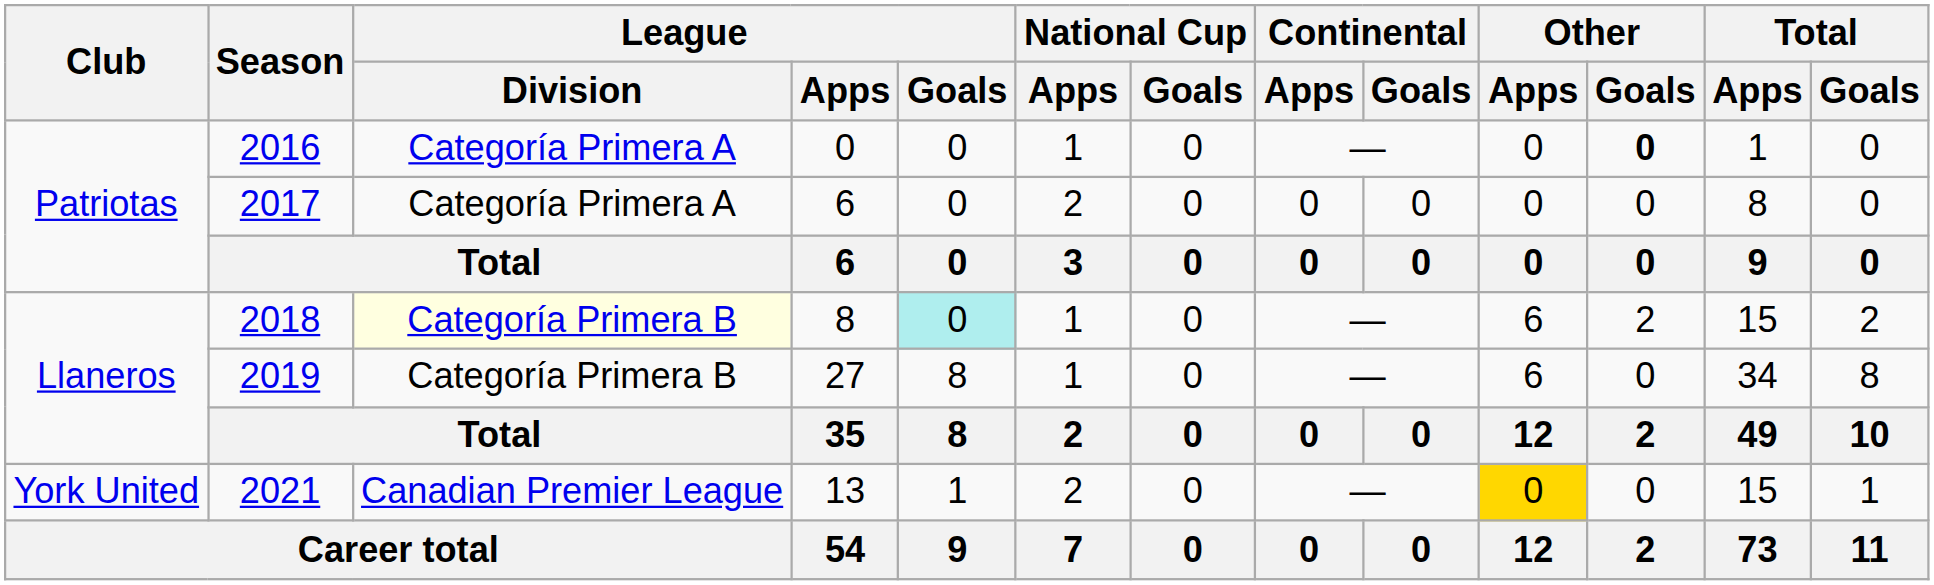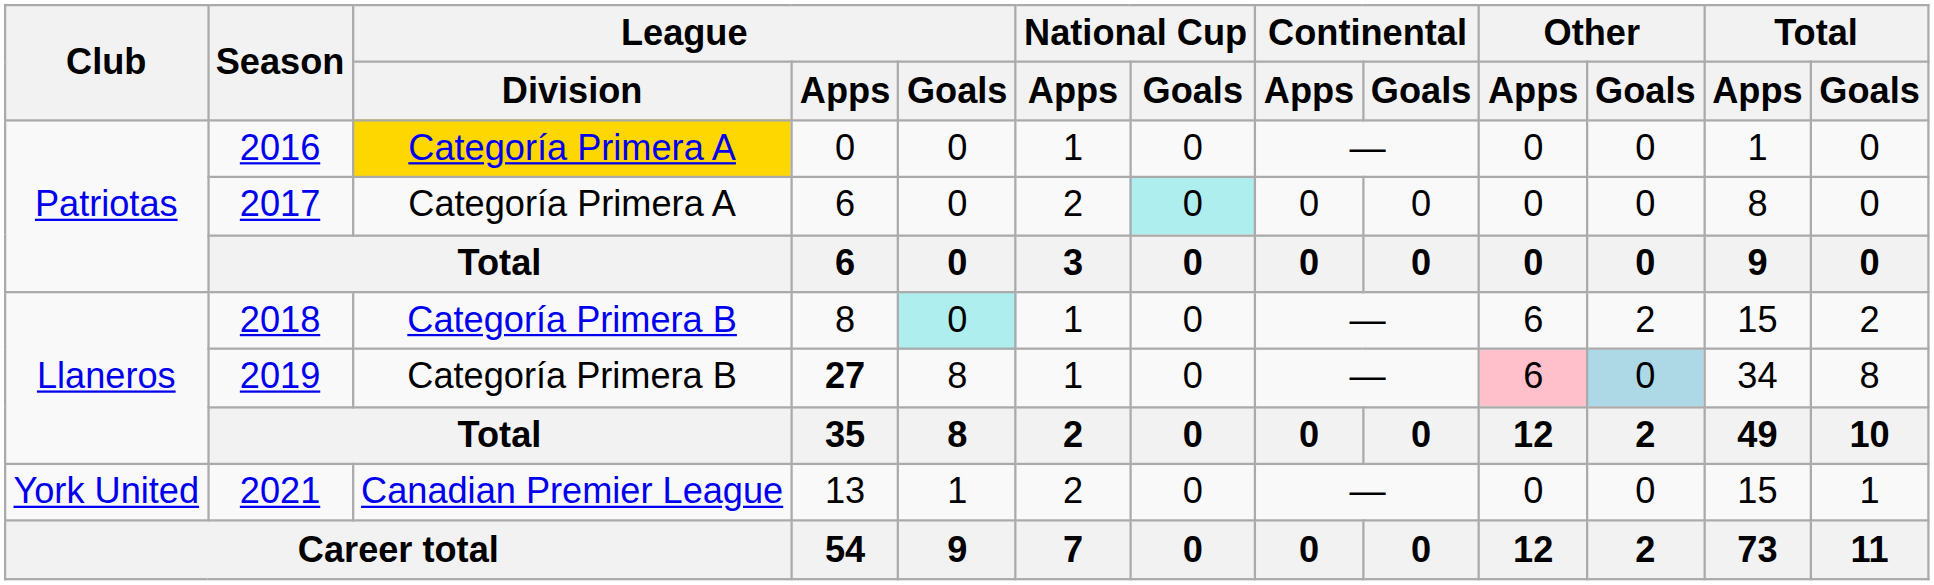2016 | League / Division: no background -> gold background
2016 | Other / Goals: bold -> normal
2017 | National Cup / Goals: no background -> paleturquoise background
2018 | League / Division: lightyellow background -> no background
2019 | League / Apps: normal -> bold
2019 | Other / Apps: no background -> pink background
2019 | Other / Goals: no background -> lightblue background
2021 | Other / Apps: gold background -> no background
